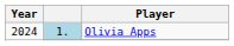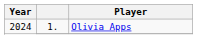Olivia Apps | column 2: lightblue background -> no background
